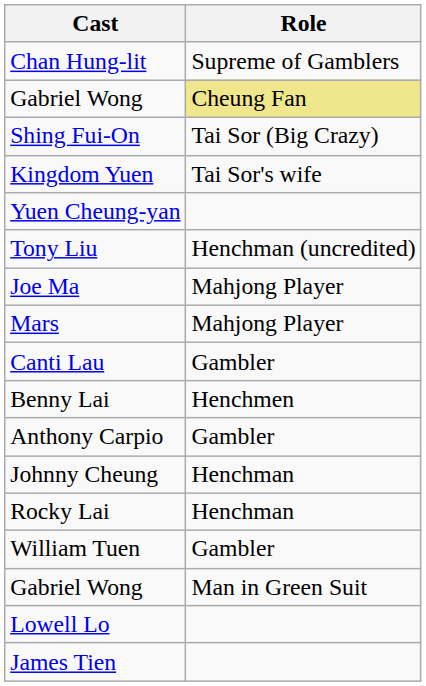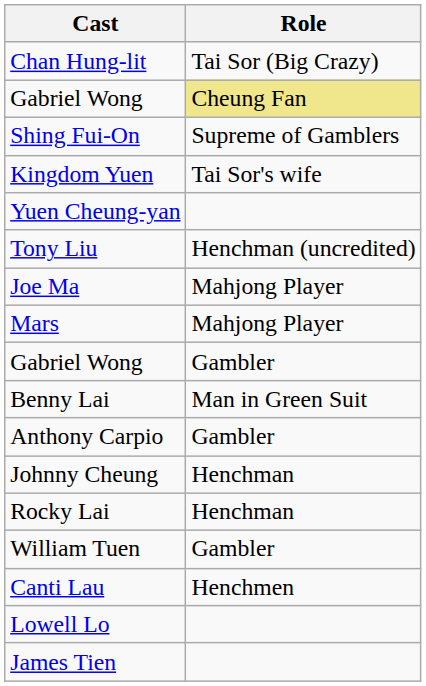row 2 | Role: Supreme of Gamblers -> Tai Sor (Big Crazy)
row 4 | Role: Tai Sor (Big Crazy) -> Supreme of Gamblers
row 10 | Cast: Canti Lau -> Gabriel Wong
row 11 | Role: Henchmen -> Man in Green Suit
row 16 | Cast: Gabriel Wong -> Canti Lau
row 16 | Role: Man in Green Suit -> Henchmen
